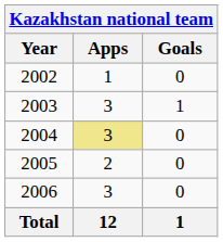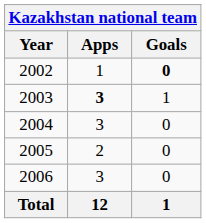2002 | Goals: normal -> bold
2003 | Apps: normal -> bold
2004 | Apps: khaki background -> no background
